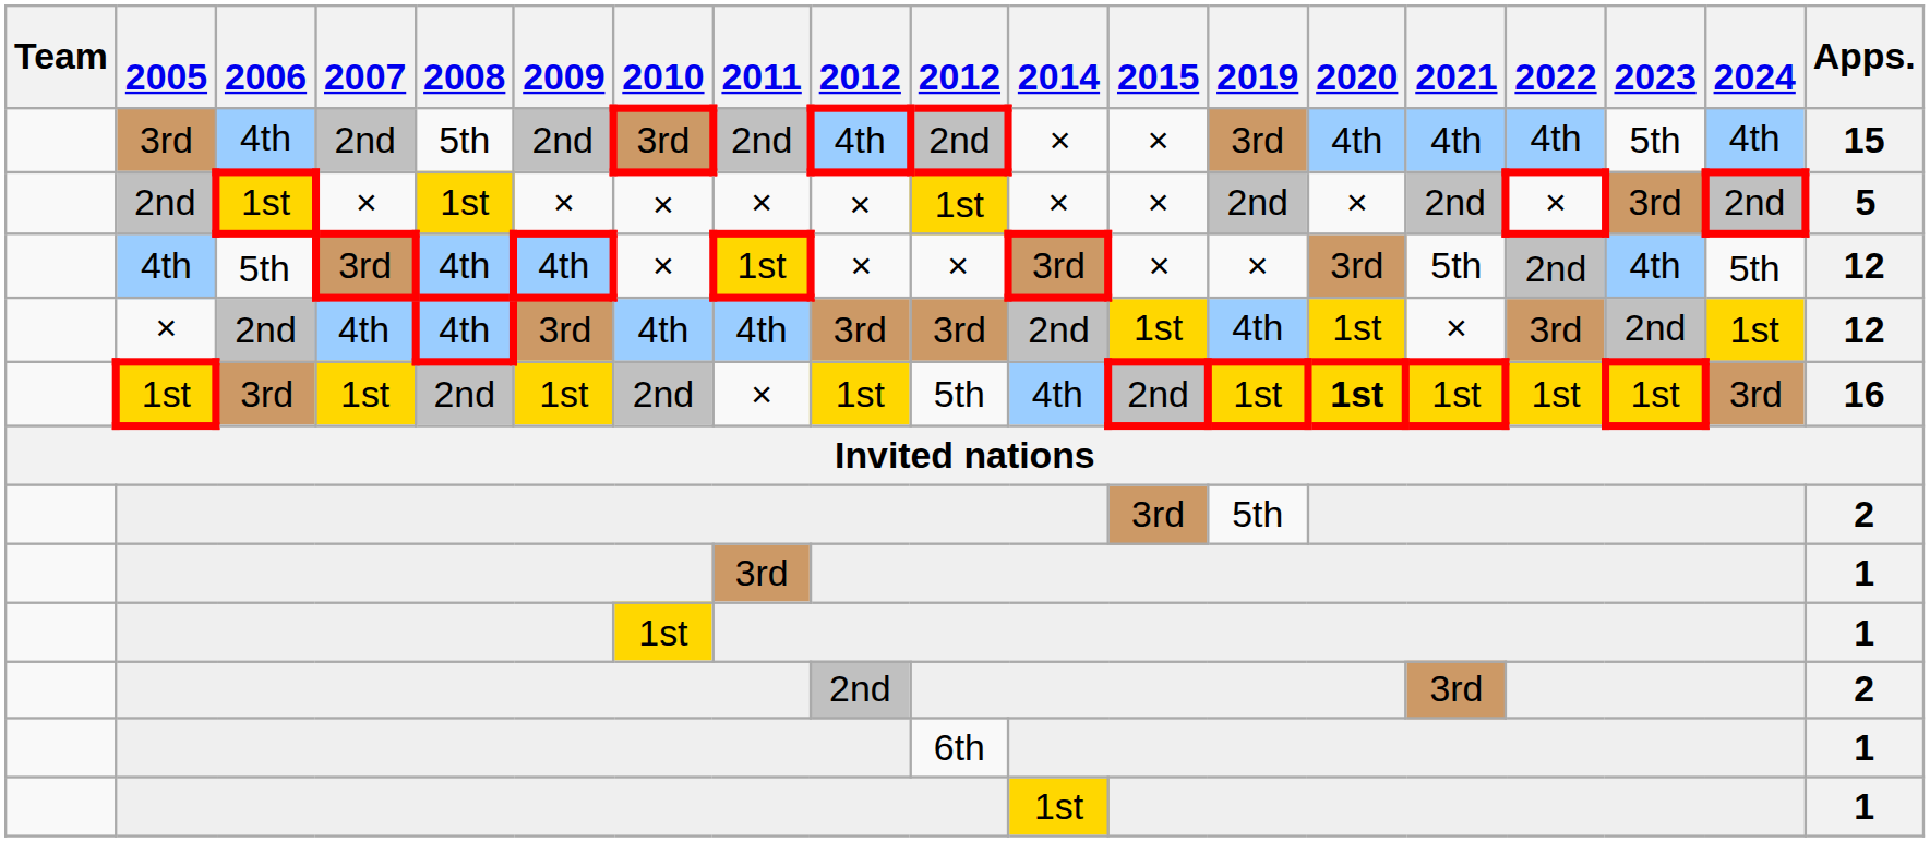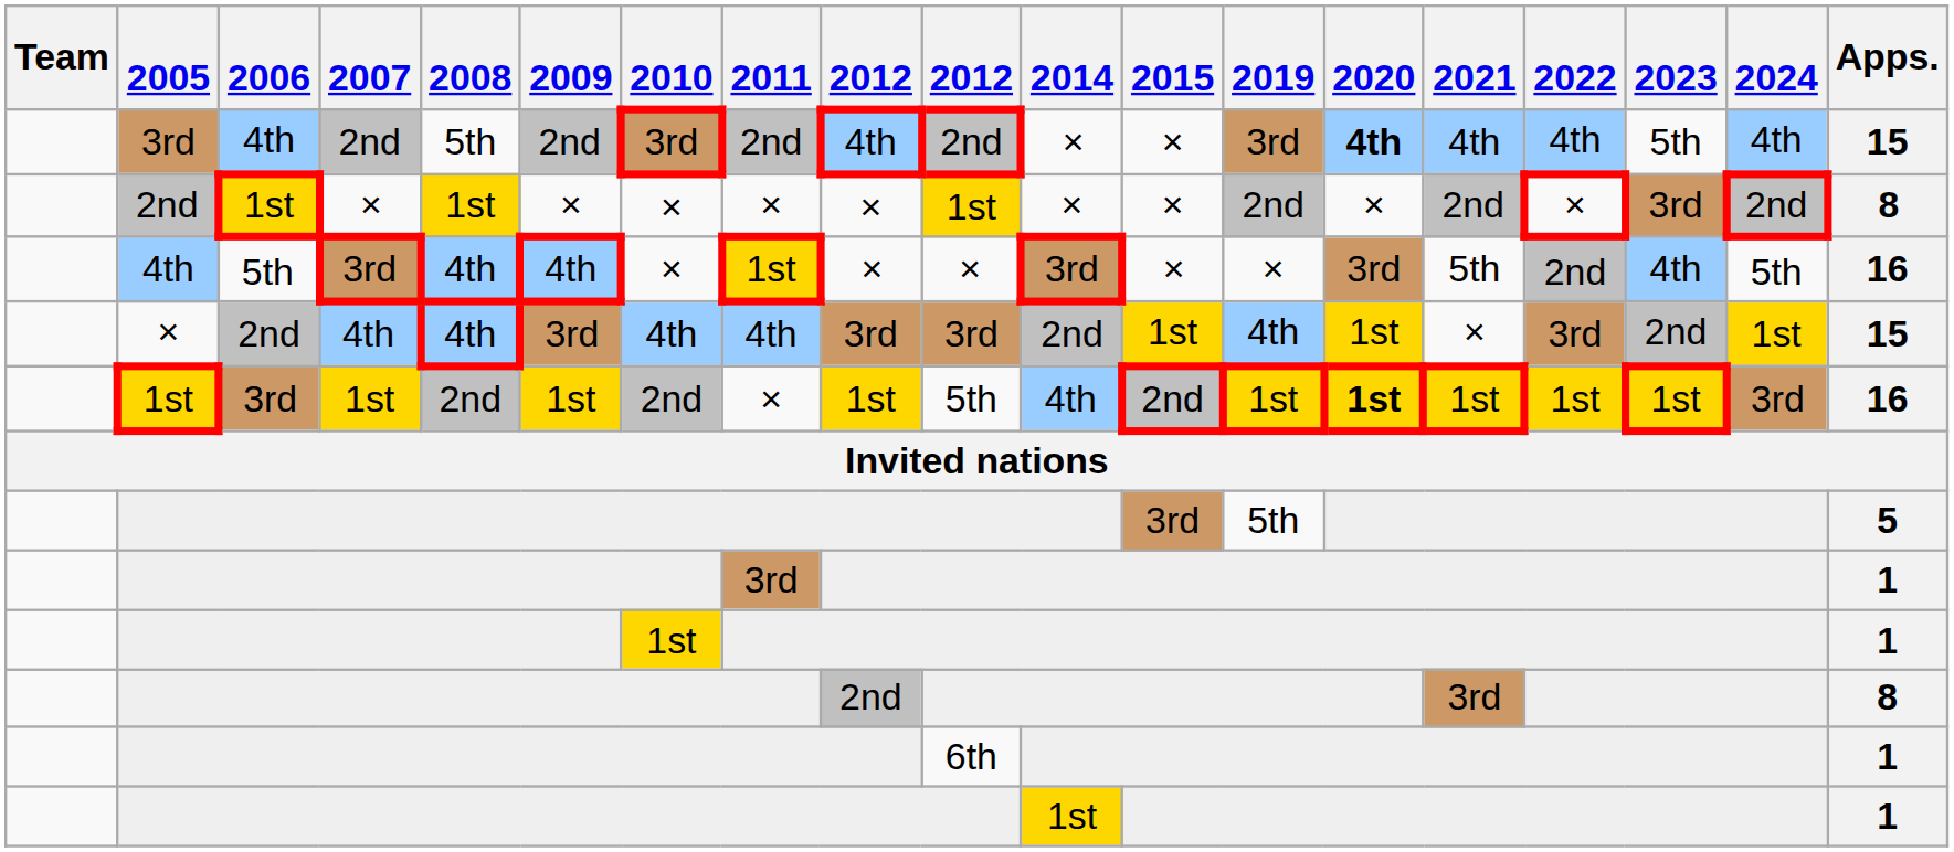row 2 | 2020: normal -> bold
row 3 | Apps.: 5 -> 8
row 4 | Apps.: 12 -> 16
row 5 | Apps.: 12 -> 15
row 8 | Apps.: 2 -> 5
row 11 | Apps.: 2 -> 8
